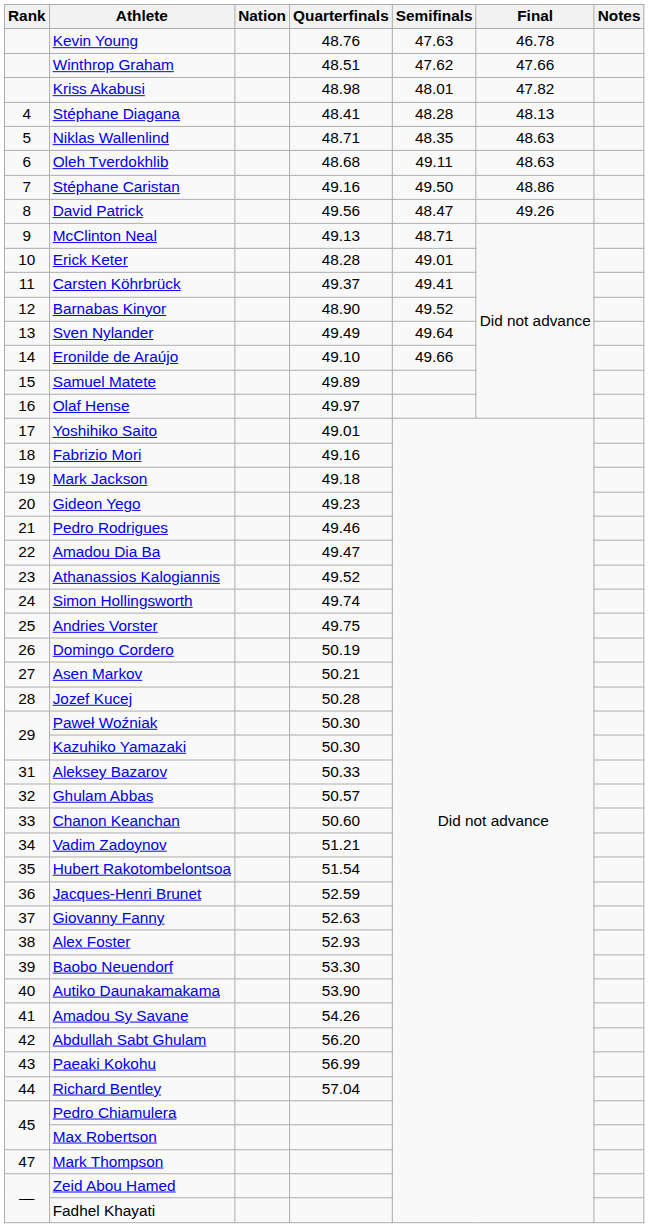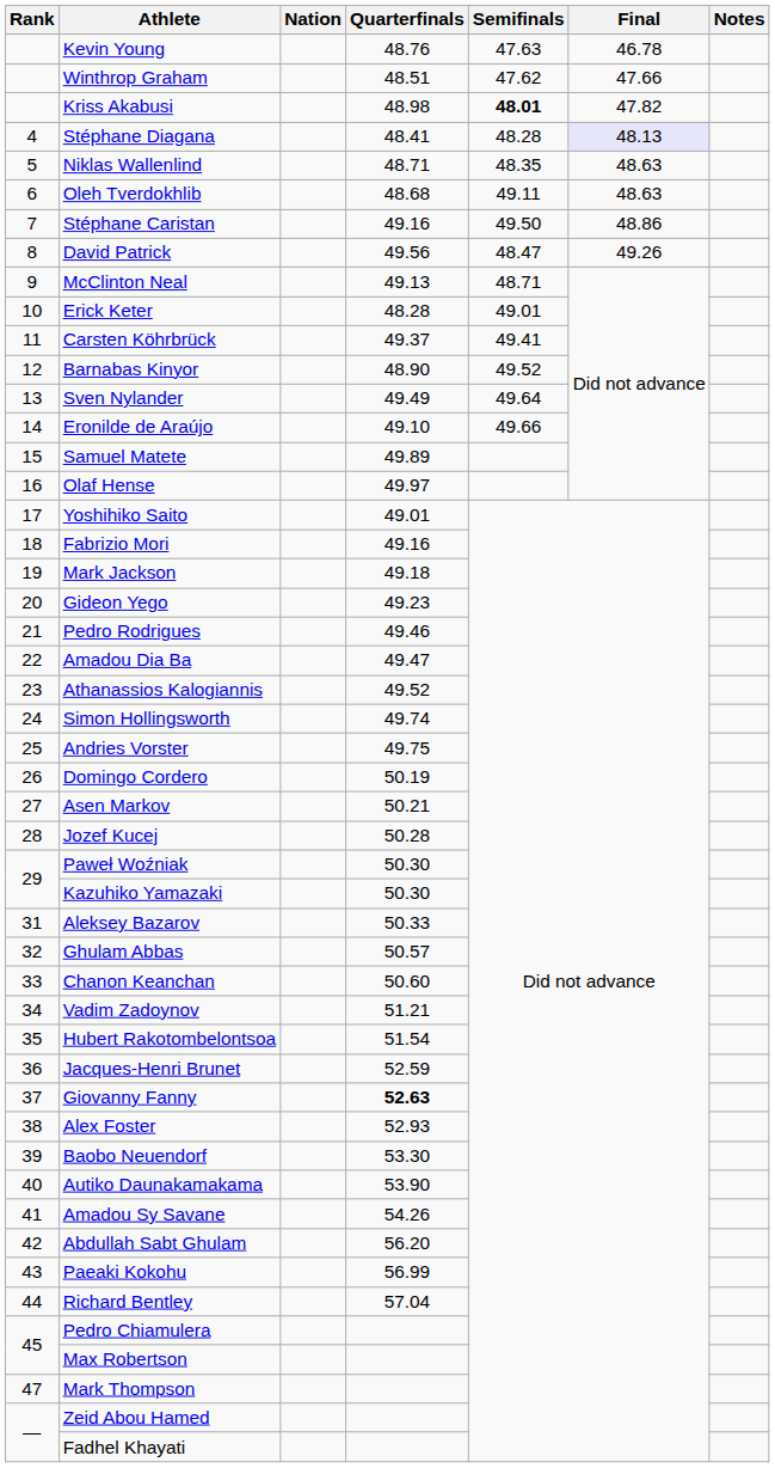Kriss Akabusi | Semifinals: normal -> bold
Stéphane Diagana | Final: no background -> lavender background
Giovanny Fanny | Quarterfinals: normal -> bold
